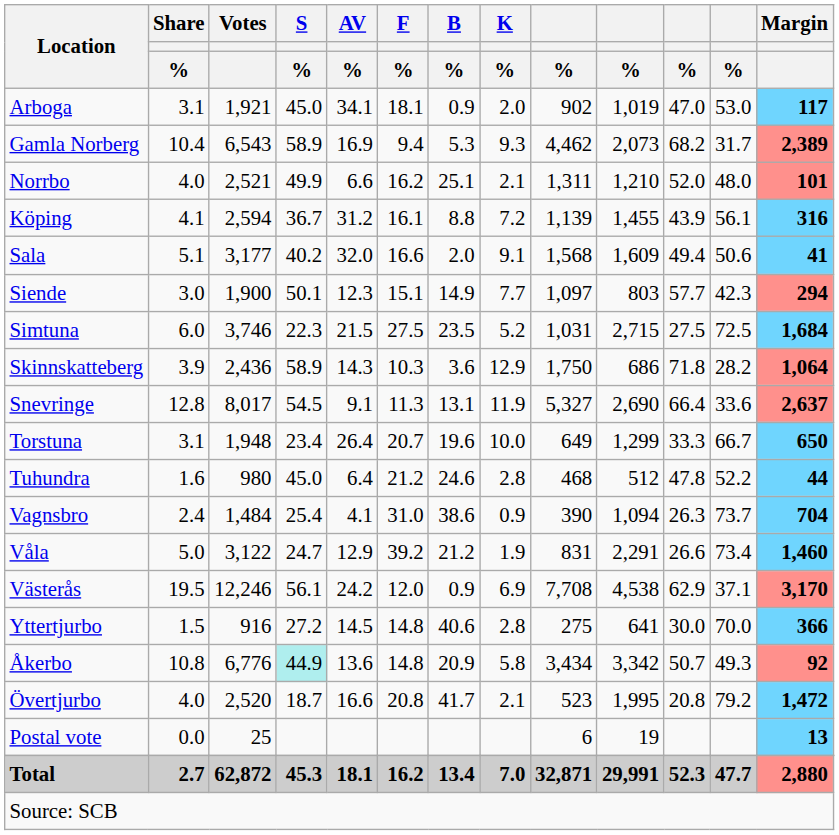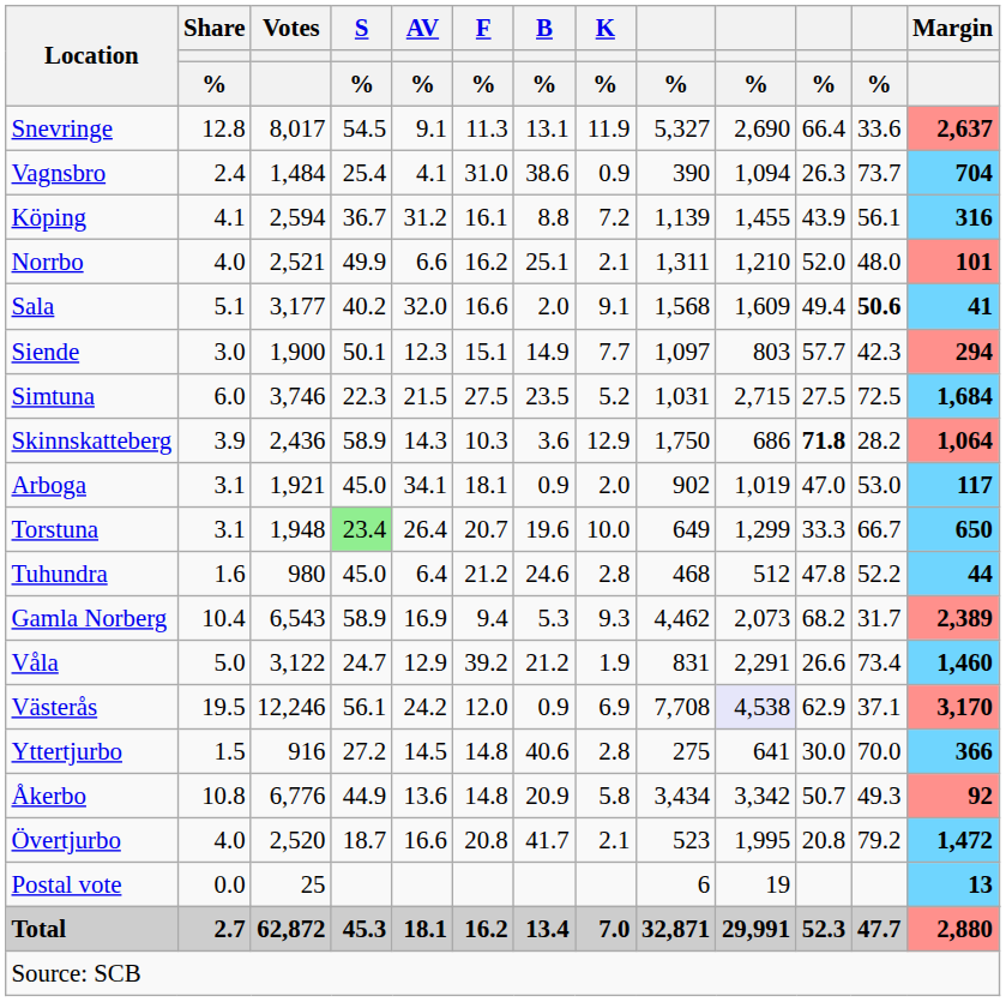rows swapped: Arboga <-> Snevringe
rows swapped: Gamla Norberg <-> Vagnsbro
rows swapped: Köping <-> Norrbo
Sala | column 12: normal -> bold
Skinnskatteberg | column 11: normal -> bold
Torstuna | S / %: no background -> lightgreen background
Västerås | column 10: no background -> lavender background
Åkerbo | S / %: paleturquoise background -> no background
